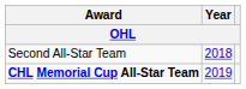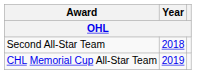row 4 | Award: bold -> normal
